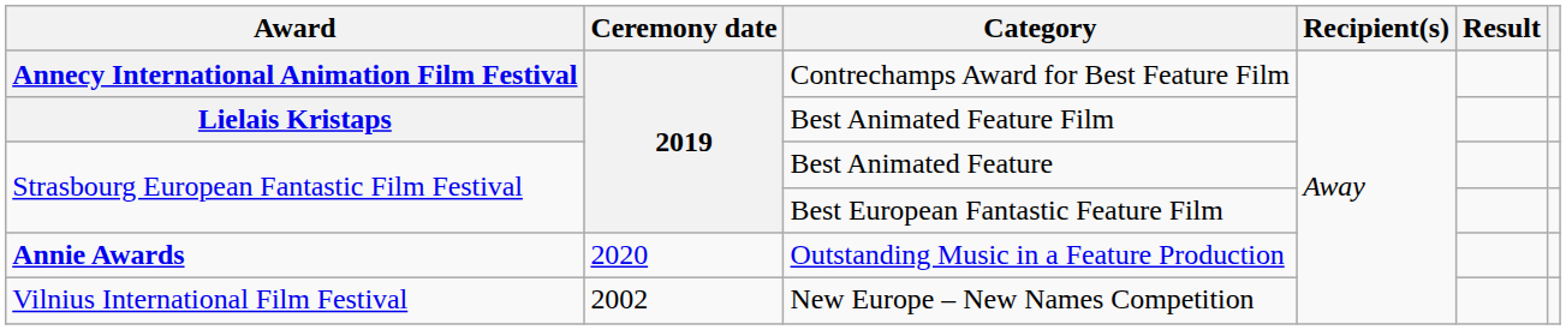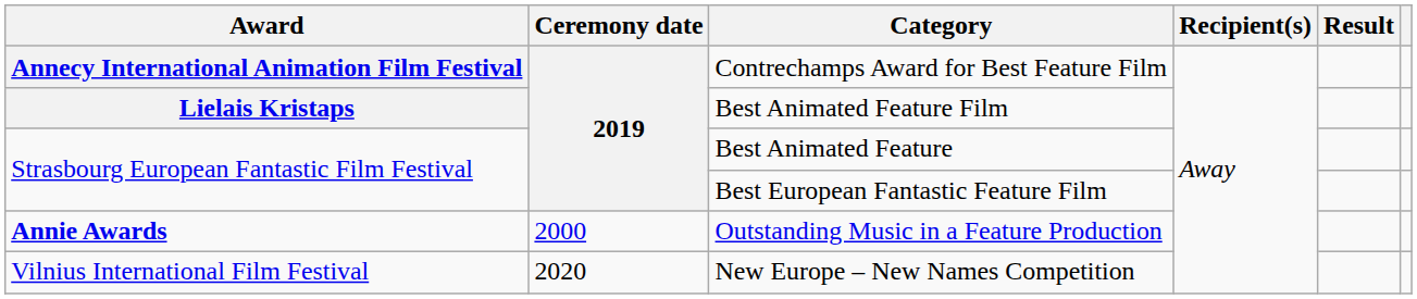Outstanding Music in a Feature Production | Ceremony date: 2020 -> 2000
New Europe – New Names Competition | Ceremony date: 2002 -> 2020
